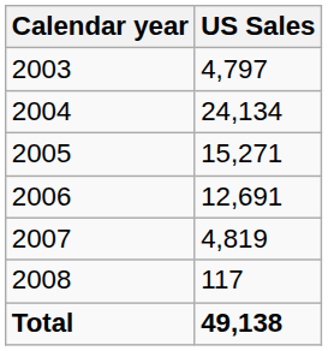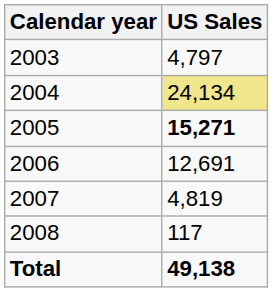2004 | US Sales: no background -> khaki background
2005 | US Sales: normal -> bold
